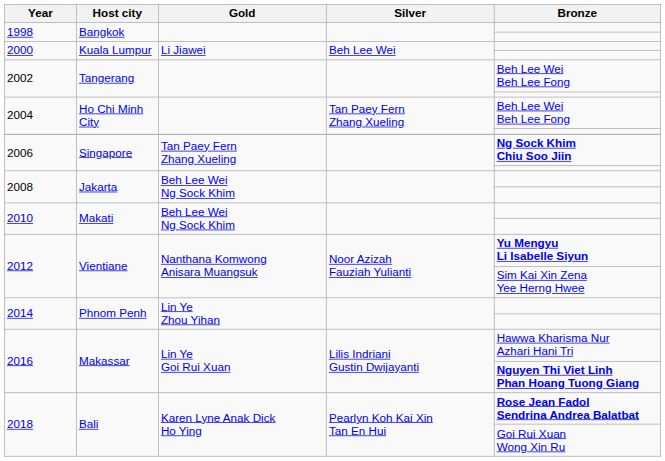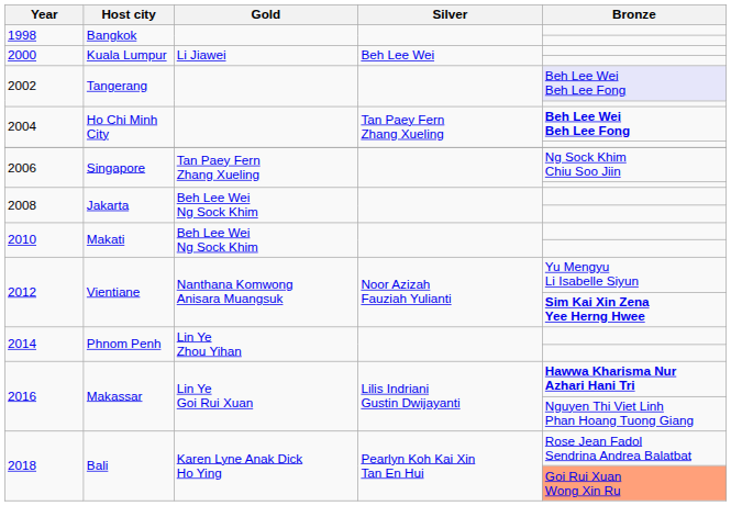row 6 | Bronze: no background -> lavender background
row 8 | Bronze: normal -> bold
row 10 | Bronze: bold -> normal
row 16 | Bronze: bold -> normal
row 17 | Bronze: normal -> bold
row 20 | Bronze: normal -> bold
row 21 | Bronze: bold -> normal
row 22 | Bronze: bold -> normal
row 23 | Bronze: no background -> lightsalmon background
